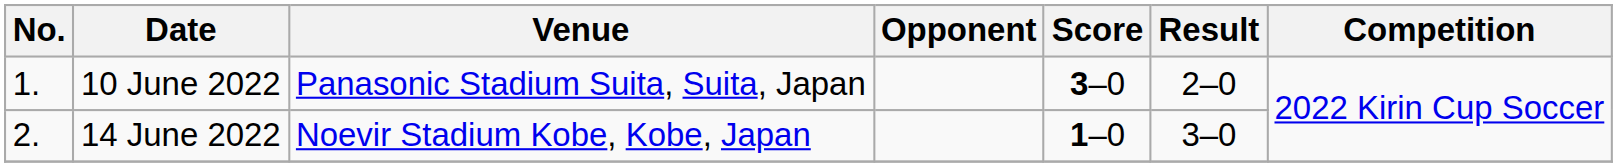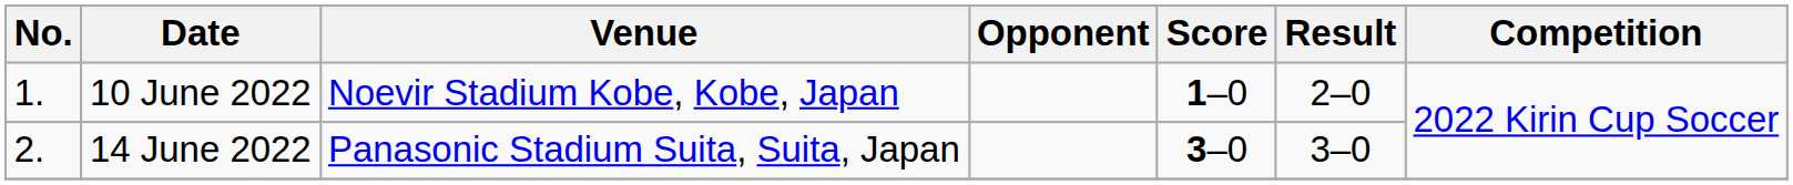10 June 2022 | Venue: Panasonic Stadium Suita, Suita, Japan -> Noevir Stadium Kobe, Kobe, Japan
10 June 2022 | Score: 3–0 -> 1–0
14 June 2022 | Venue: Noevir Stadium Kobe, Kobe, Japan -> Panasonic Stadium Suita, Suita, Japan
14 June 2022 | Score: 1–0 -> 3–0
